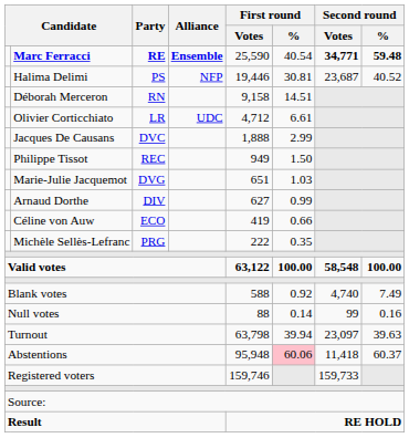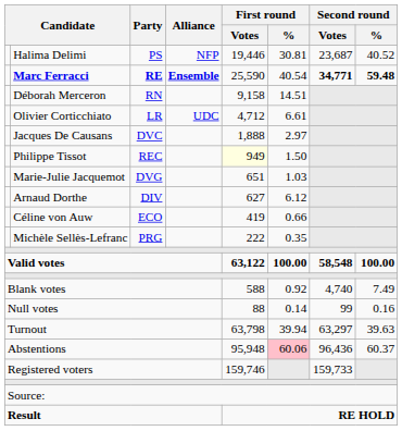rows swapped: Marc Ferracci <-> Halima Delimi
Jacques De Causans | First round / %: 2.99 -> 2.97
Philippe Tissot | First round / Votes: no background -> lightyellow background
Arnaud Dorthe | First round / %: 0.99 -> 6.12
Turnout | Second round / Votes: 23,097 -> 63,297
Abstentions | Second round / Votes: 11,418 -> 96,436
